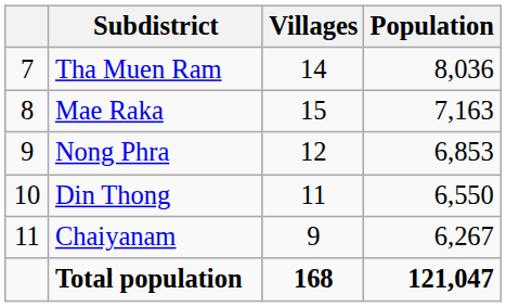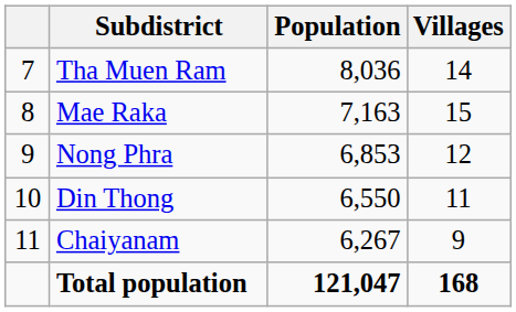columns swapped: Population <-> Villages
